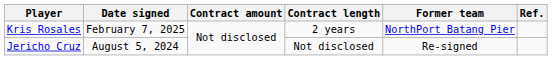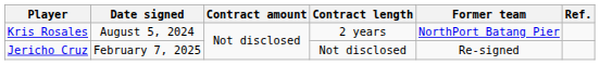Kris Rosales | Date signed: February 7, 2025 -> August 5, 2024
Jericho Cruz | Date signed: August 5, 2024 -> February 7, 2025
